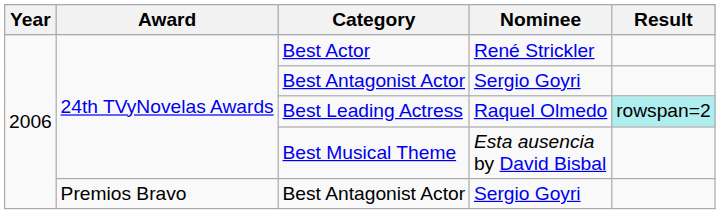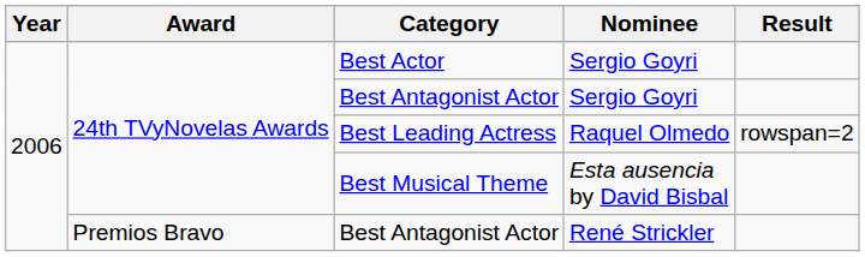Best Actor | Nominee: René Strickler -> Sergio Goyri
Best Leading Actress | Result: paleturquoise background -> no background
Premios Bravo / Best Antagonist Actor | Nominee: Sergio Goyri -> René Strickler
